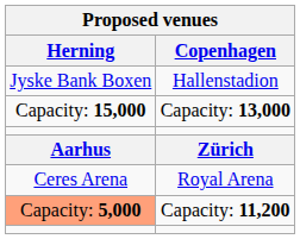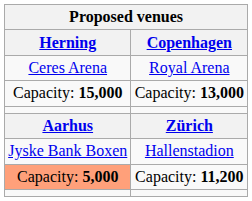row 3 | Herning: Jyske Bank Boxen -> Ceres Arena
row 3 | Copenhagen: Hallenstadion -> Royal Arena
row 7 | Herning: Ceres Arena -> Jyske Bank Boxen
row 7 | Copenhagen: Royal Arena -> Hallenstadion
